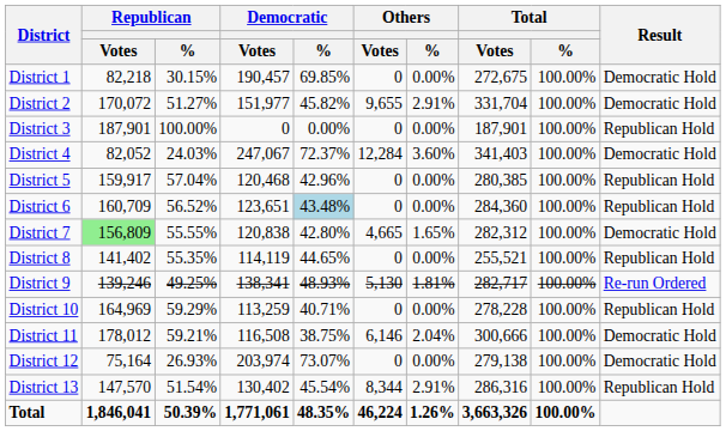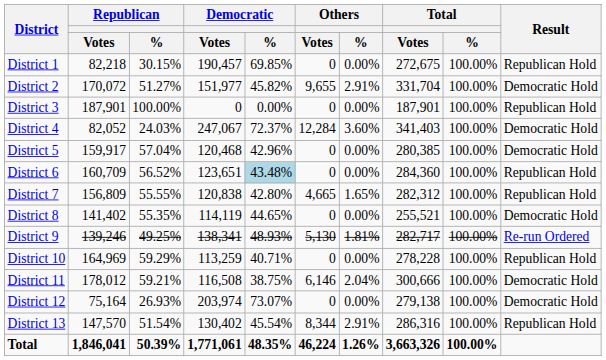District 1 | Result: Democratic Hold -> Republican Hold
District 5 | Result: Republican Hold -> Democratic Hold
District 7 | Republican / Votes: lightgreen background -> no background
District 7 | Result: Democratic Hold -> Republican Hold
District 8 | Result: Republican Hold -> Democratic Hold
